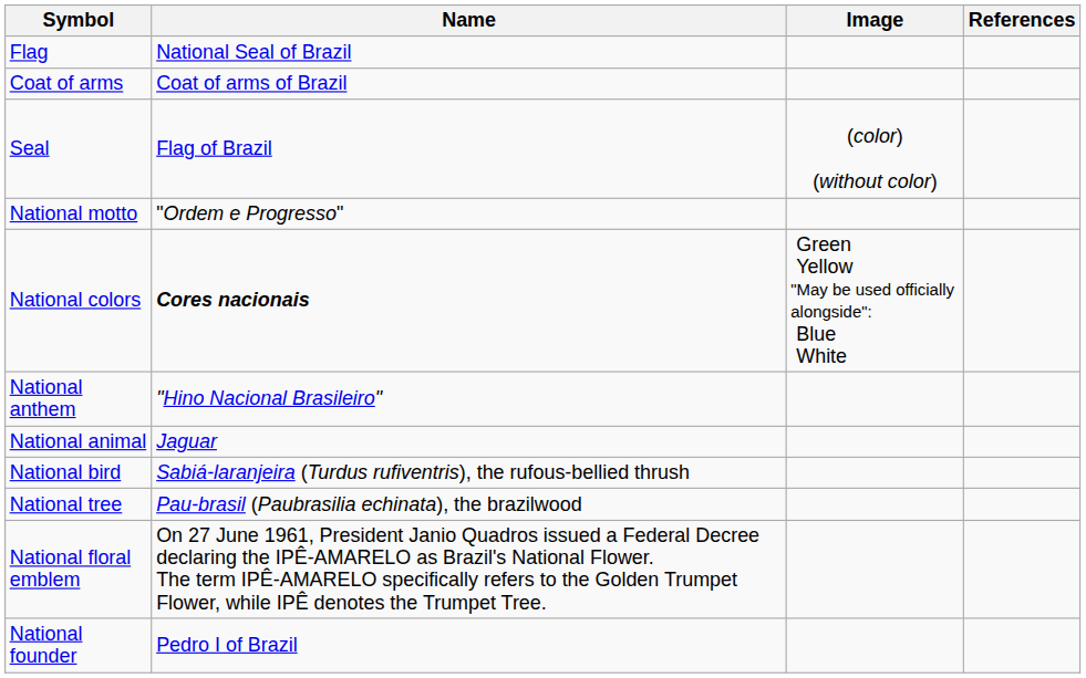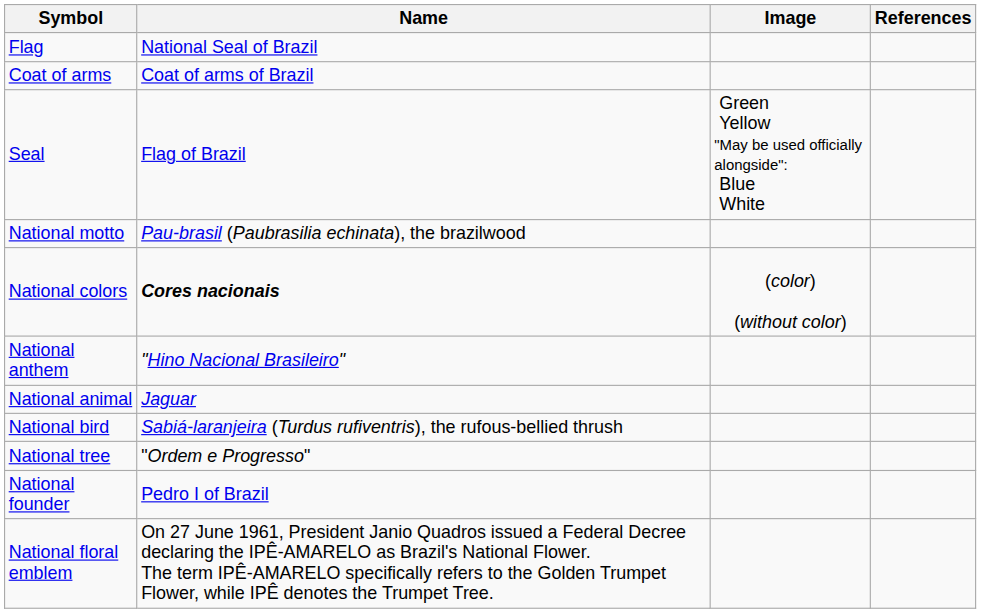Seal | Image: (color) (without color) -> Green Yellow "May be used officially alongside": Blue White
National motto | Name: "Ordem e Progresso" -> Pau-brasil (Paubrasilia echinata), the brazilwood
National colors | Image: Green Yellow "May be used officially alongside": Blue White -> (color) (without color)
National tree | Name: Pau-brasil (Paubrasilia echinata), the brazilwood -> "Ordem e Progresso"
rows swapped: National floral emblem <-> National founder
